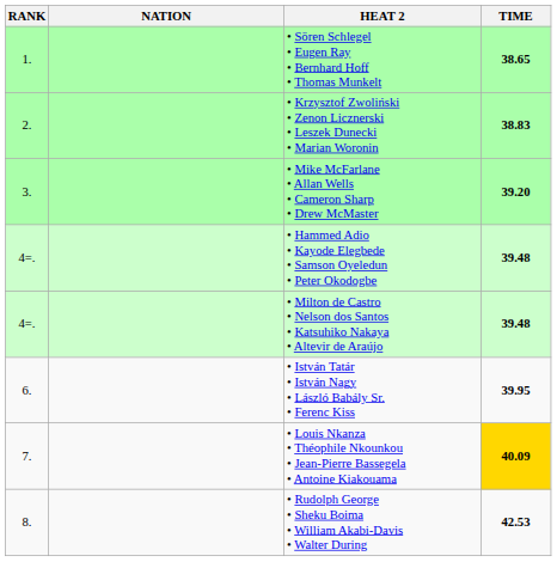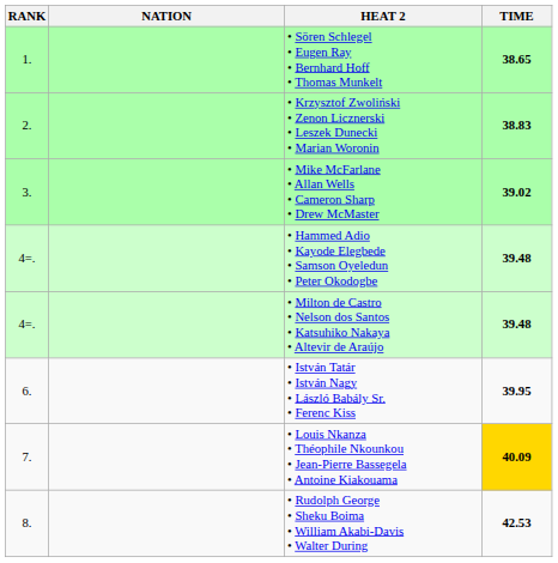row 4 | TIME: 39.20 -> 39.02
